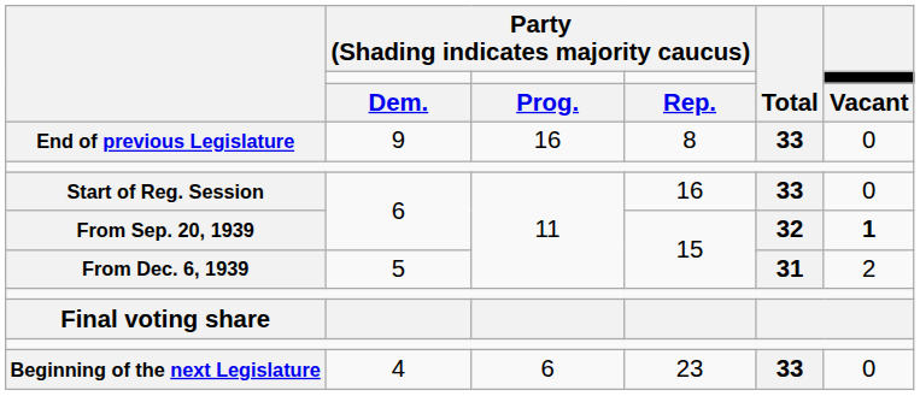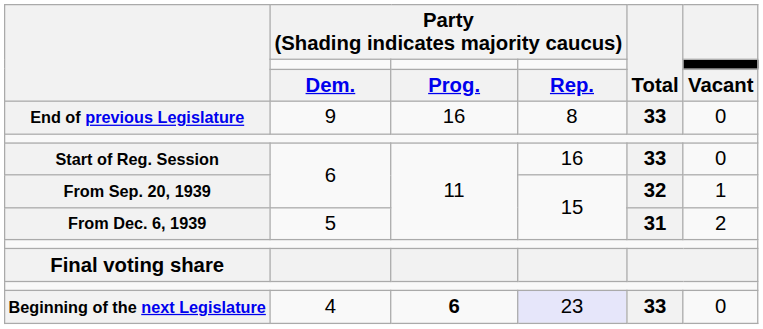From Sep. 20, 1939 | column 6: bold -> normal
Beginning of the next Legislature | column 3: normal -> bold
Beginning of the next Legislature | column 4: no background -> lavender background
